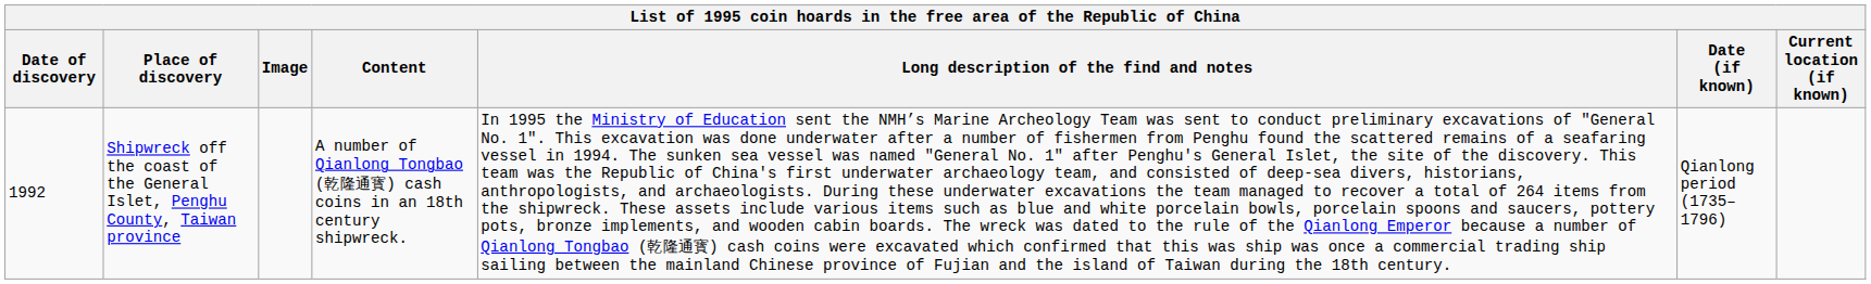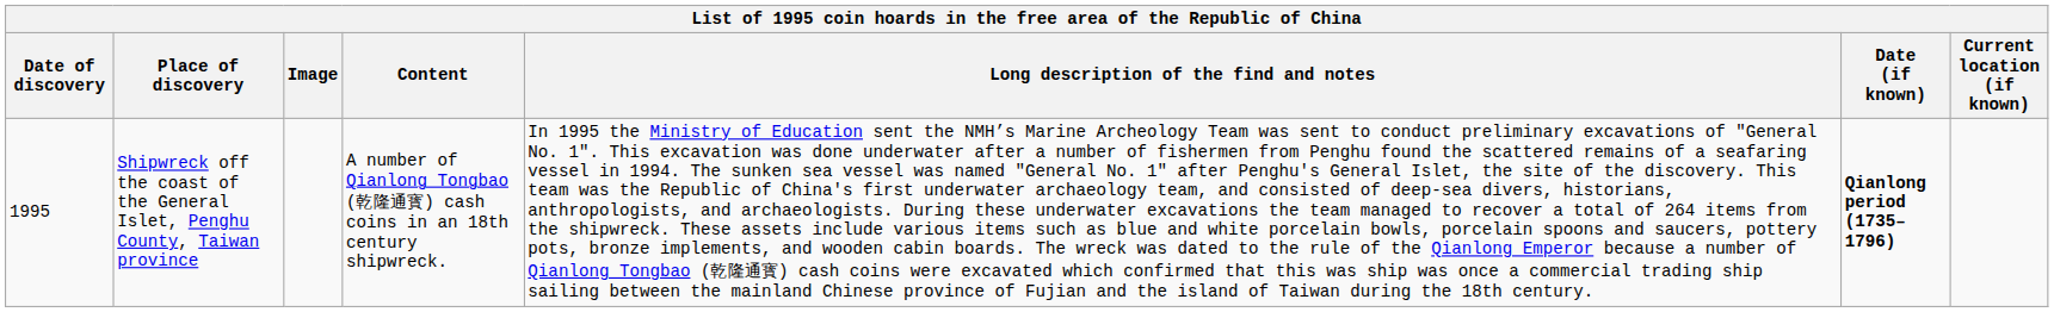row 3 | Date of discovery: 1992 -> 1995
row 3 | Date (if known): normal -> bold
